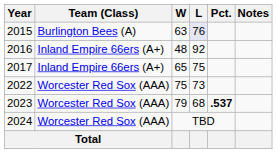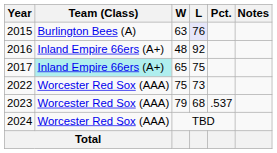2017 | Team (Class): no background -> paleturquoise background
2023 | Pct.: bold -> normal
